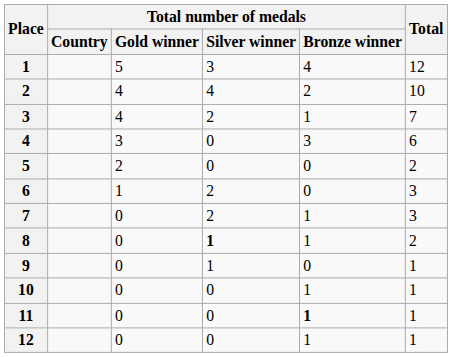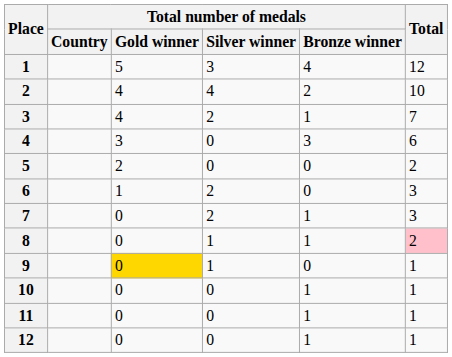8 | Total number of medals / Silver winner: bold -> normal
8 | Total: no background -> pink background
9 | Total number of medals / Gold winner: no background -> gold background
11 | Total number of medals / Bronze winner: bold -> normal
